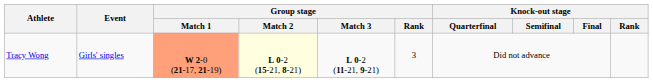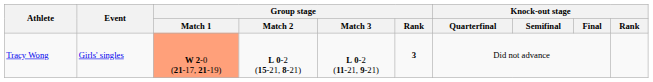Tracy Wong | Group stage / Match 2: lightyellow background -> no background
Tracy Wong | Group stage / Rank: normal -> bold
